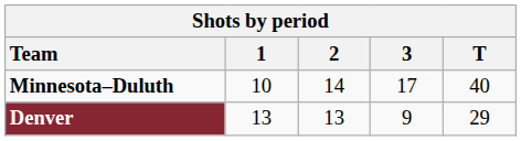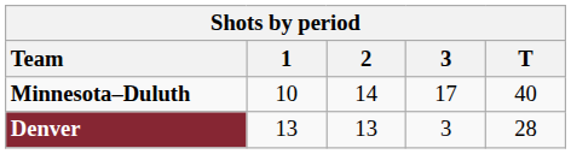Denver | 3: 9 -> 3
Denver | T: 29 -> 28
